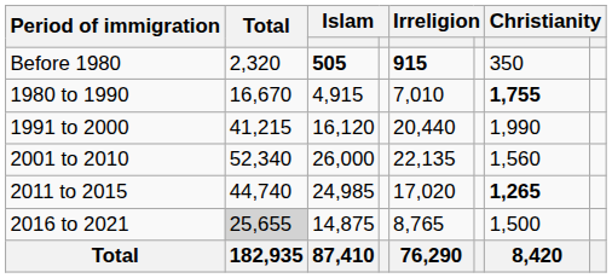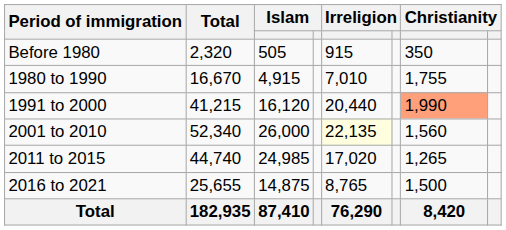Before 1980 | column 3: bold -> normal
Before 1980 | column 5: bold -> normal
1980 to 1990 | column 7: bold -> normal
1991 to 2000 | column 7: no background -> lightsalmon background
2001 to 2010 | column 5: no background -> lightyellow background
2011 to 2015 | column 7: bold -> normal
2016 to 2021 | Total: lightgrey background -> no background
